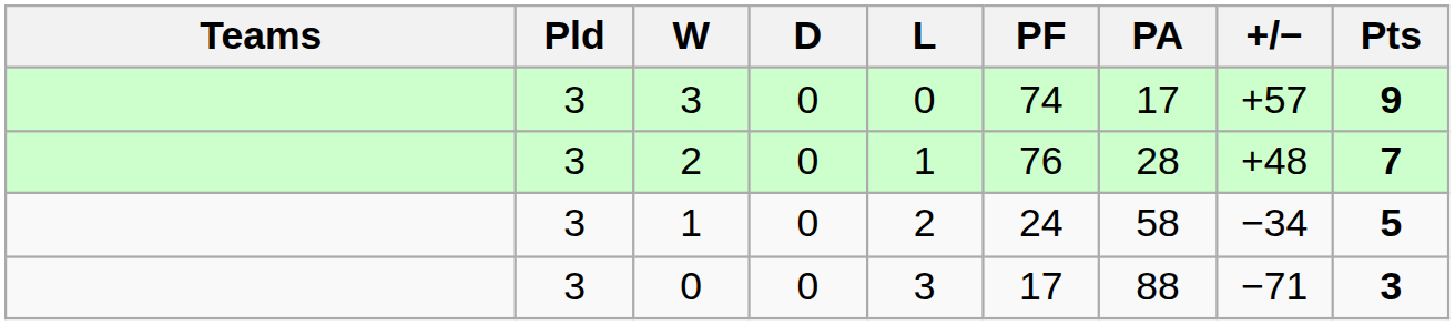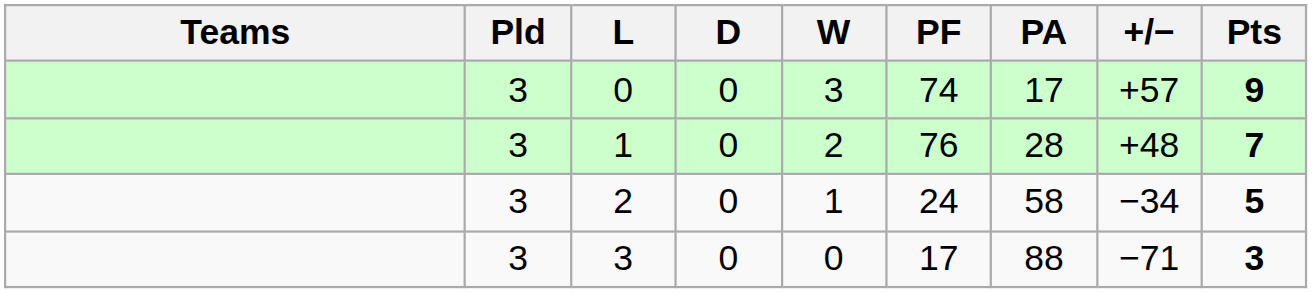columns swapped: W <-> L
